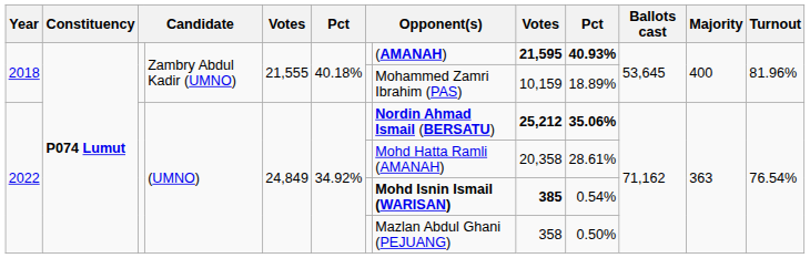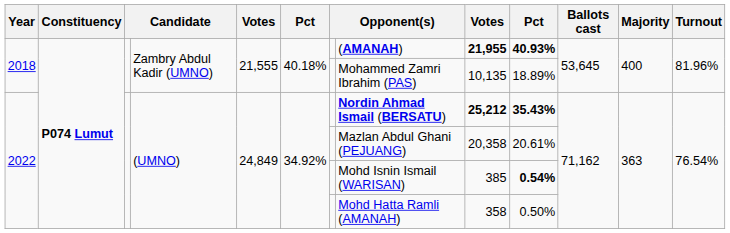row 2 | column 9: 21,595 -> 21,955
row 3 | column 9: 10,159 -> 10,135
row 4 | column 10: 35.06% -> 35.43%
row 5 | column 8: Mohd Hatta Ramli (AMANAH) -> Mazlan Abdul Ghani (PEJUANG)
row 5 | column 10: 28.61% -> 20.61%
row 6 | column 8: bold -> normal
row 6 | column 9: bold -> normal
row 6 | column 10: normal -> bold
row 7 | column 8: Mazlan Abdul Ghani (PEJUANG) -> Mohd Hatta Ramli (AMANAH)
